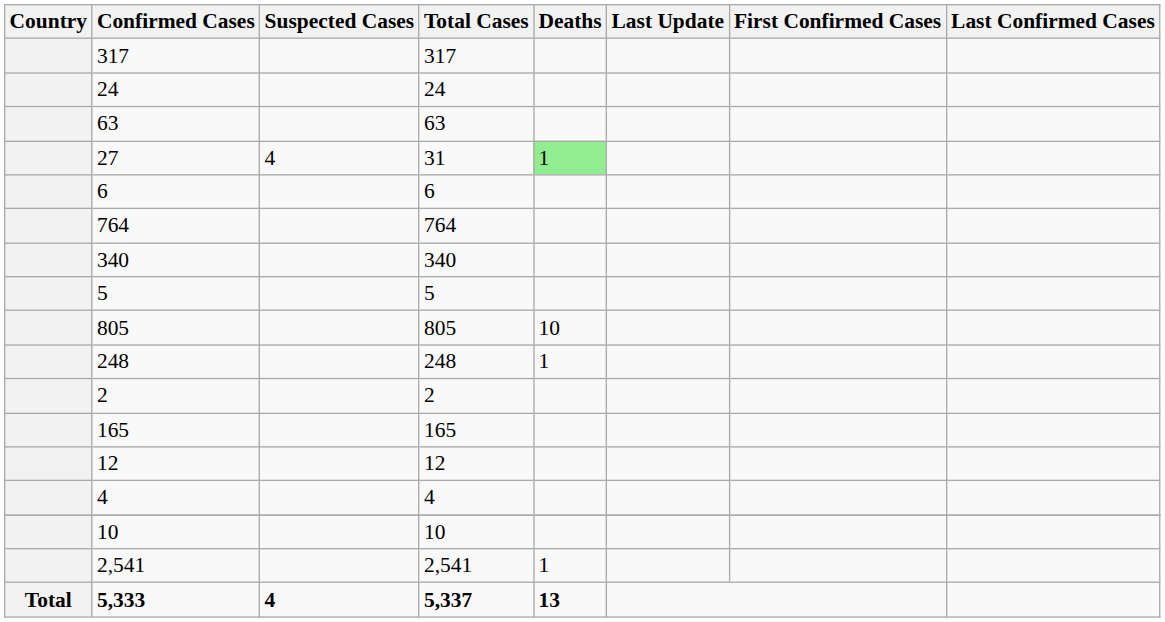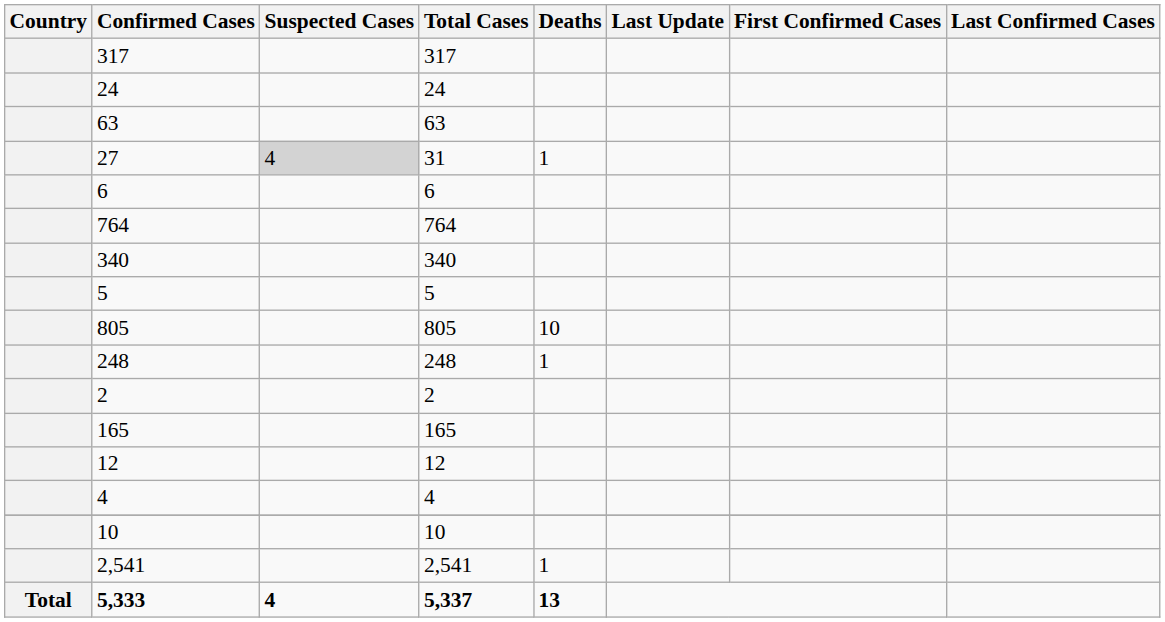27 | Suspected Cases: no background -> lightgrey background
27 | Deaths: lightgreen background -> no background
